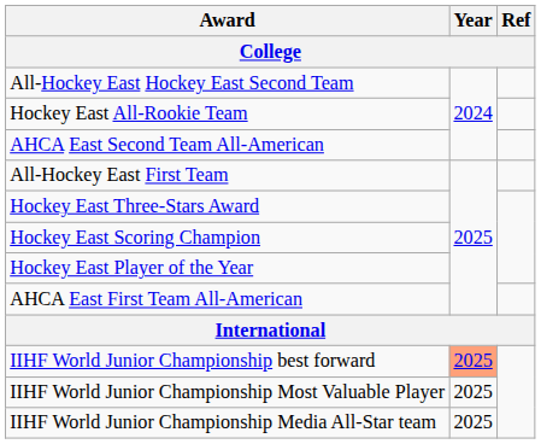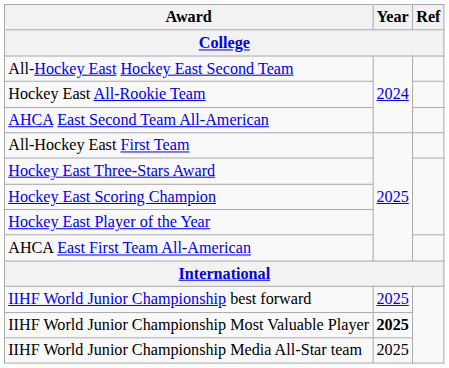IIHF World Junior Championship best forward | Year: lightsalmon background -> no background
IIHF World Junior Championship Most Valuable Player | Year: normal -> bold
